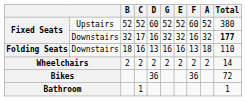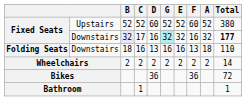17 | B: no background -> lavender background
17 | G: no background -> paleturquoise background
